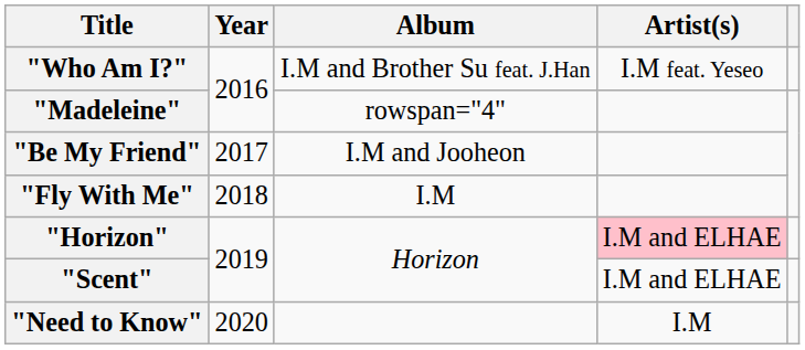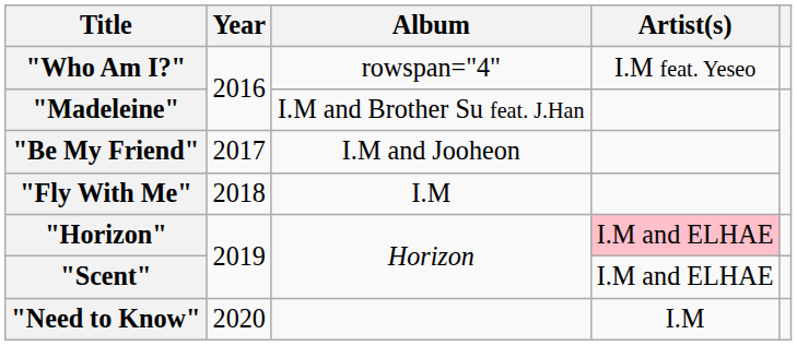"Who Am I?" | Album: I.M and Brother Su feat. J.Han -> rowspan="4"
"Madeleine" | Album: rowspan="4" -> I.M and Brother Su feat. J.Han
